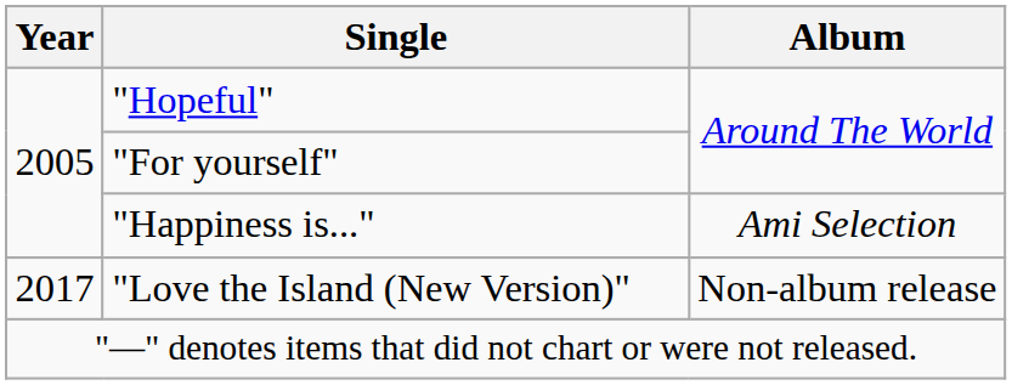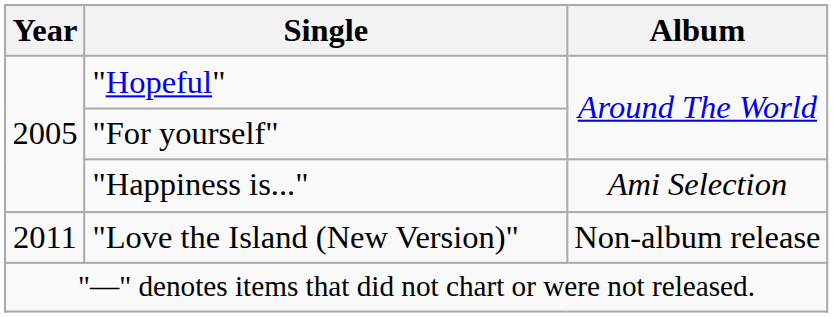"Love the Island (New Version)" | Year: 2017 -> 2011
